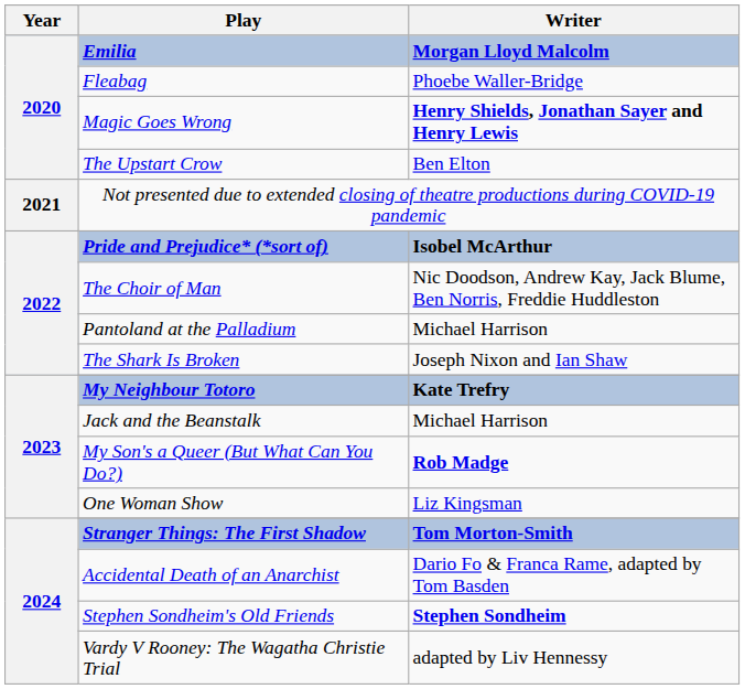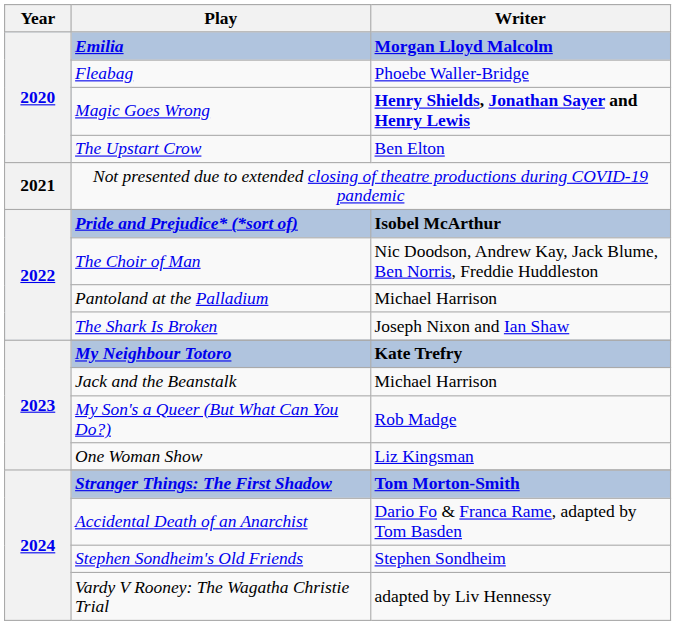My Son's a Queer (But What Can You Do?) | Writer: bold -> normal
Stephen Sondheim's Old Friends | Writer: bold -> normal
